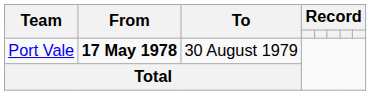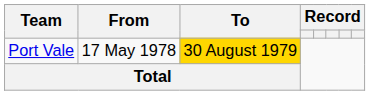Port Vale | From: bold -> normal
Port Vale | To: no background -> gold background
